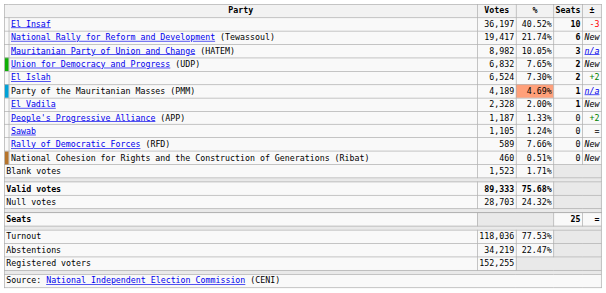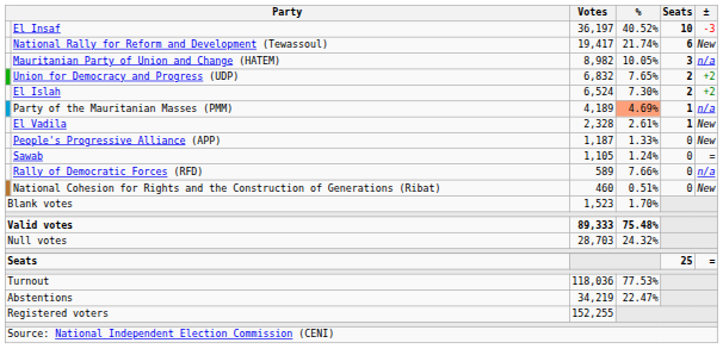Union for Democracy and Progress (UDP) | ±: New -> +2
El Vadila | %: 2.00% -> 2.61%
People's Progressive Alliance (APP) | ±: +2 -> New
Rally of Democratic Forces (RFD) | ±: New -> n/a
Blank votes | %: 1.71% -> 1.70%
Valid votes | %: 75.68% -> 75.48%
